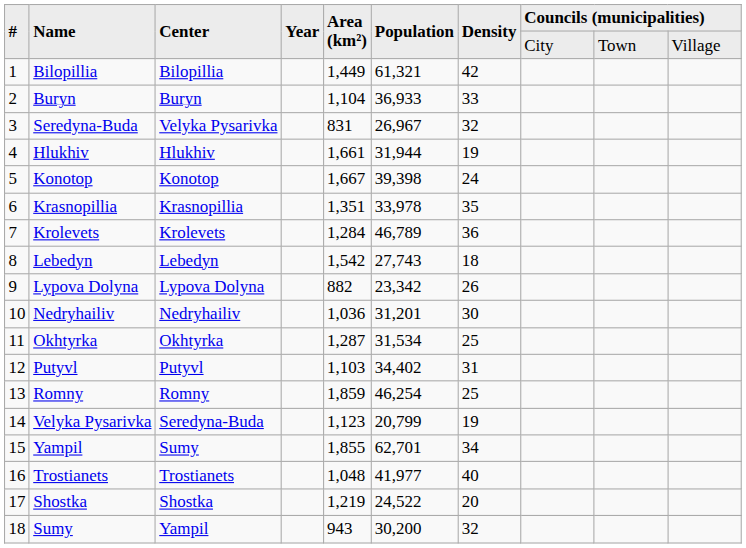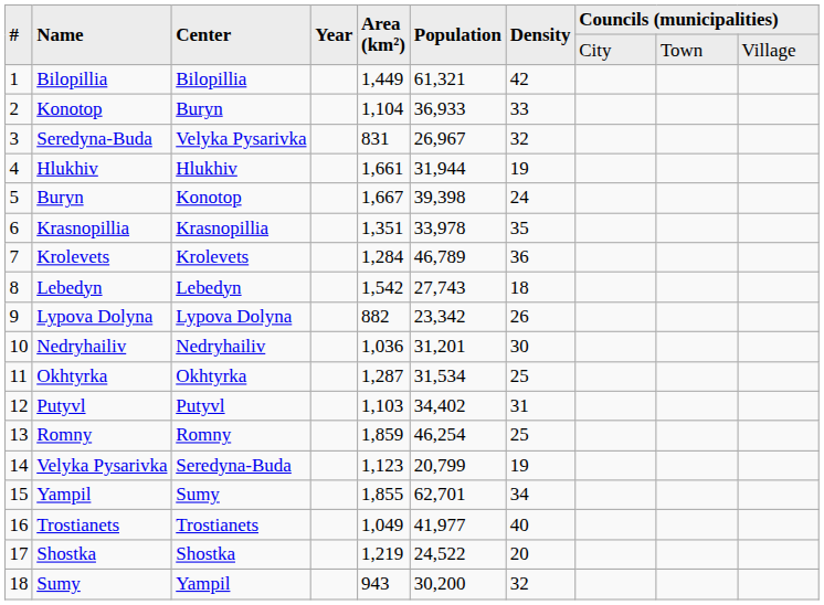row 4 | Name: Buryn -> Konotop
row 7 | Name: Konotop -> Buryn
row 18 | Area (km²): 1,048 -> 1,049
